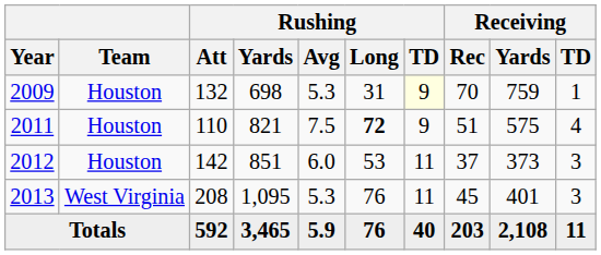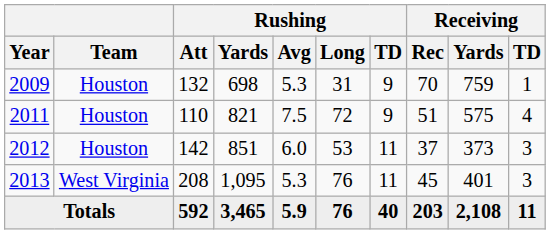2009 | Rushing / TD: lightyellow background -> no background
2011 | Rushing / Long: bold -> normal
